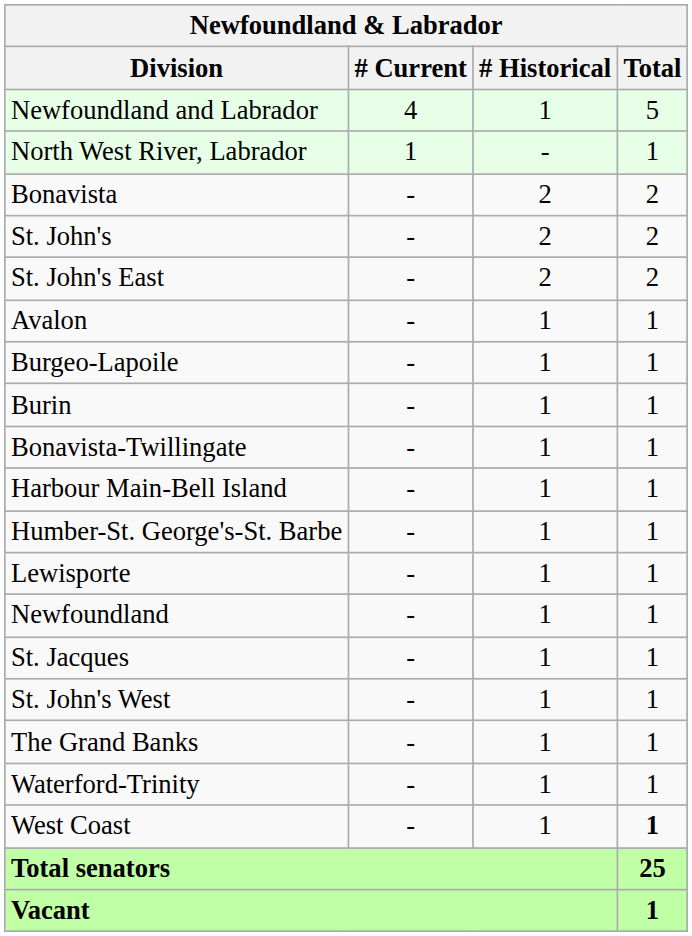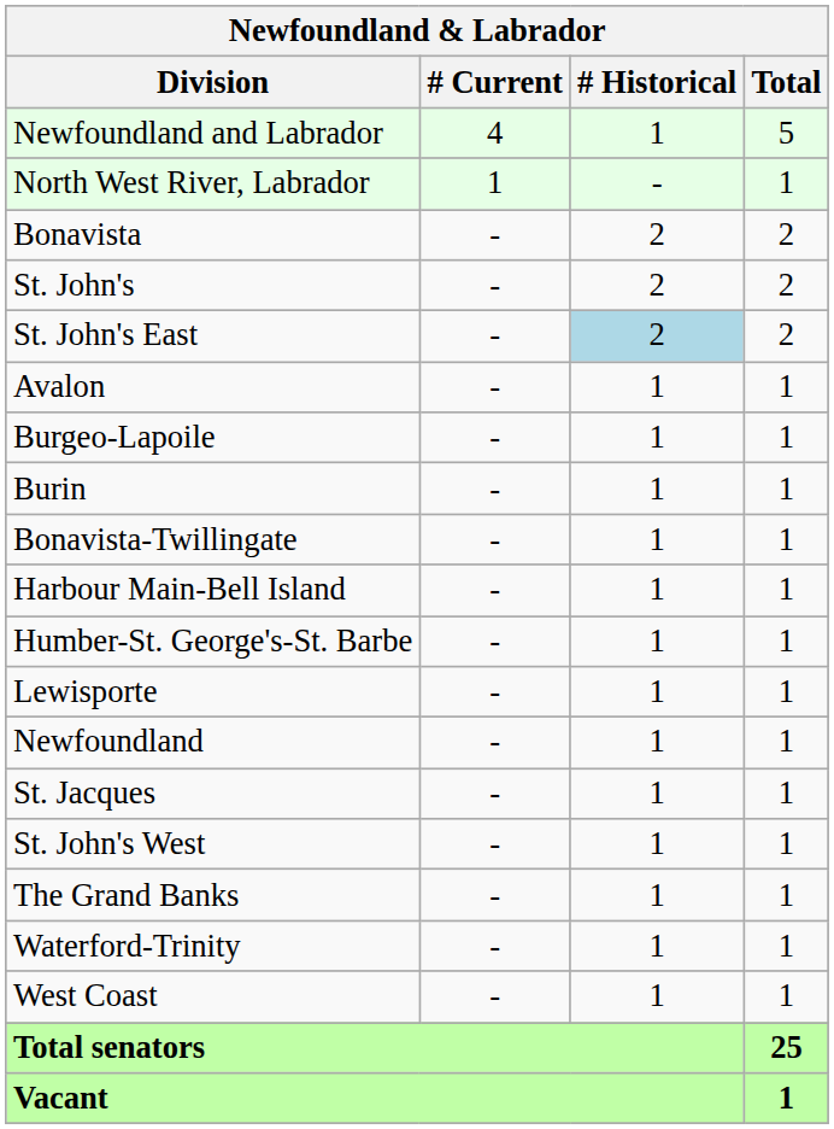St. John's East | # Historical: no background -> lightblue background
West Coast | Total: bold -> normal
